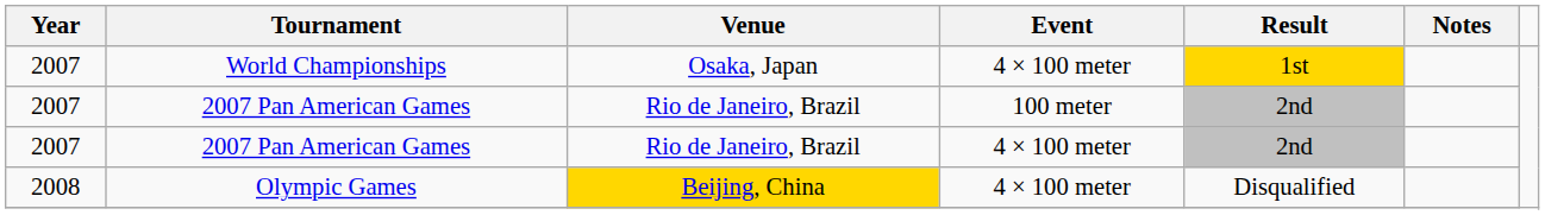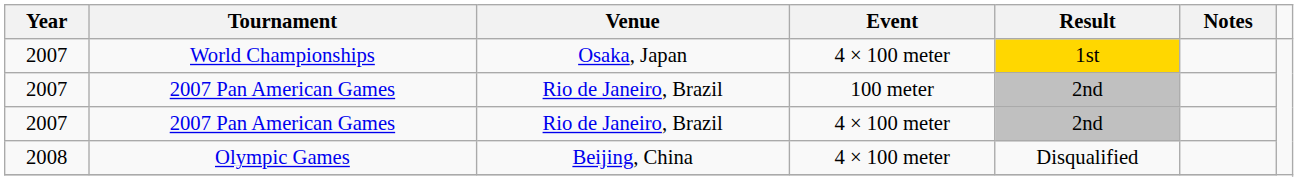Olympic Games | Venue: gold background -> no background
